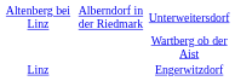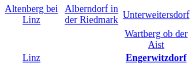Linz | column 3: normal -> bold
